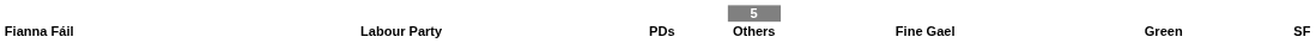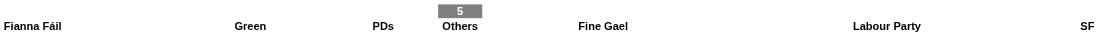columns swapped: 6 <-> 20
